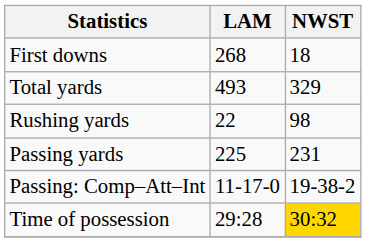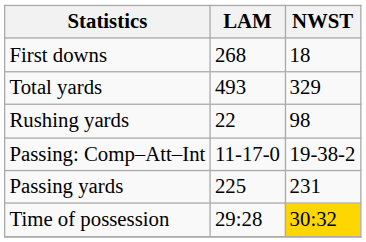rows swapped: Passing yards <-> Passing: Comp–Att–Int
